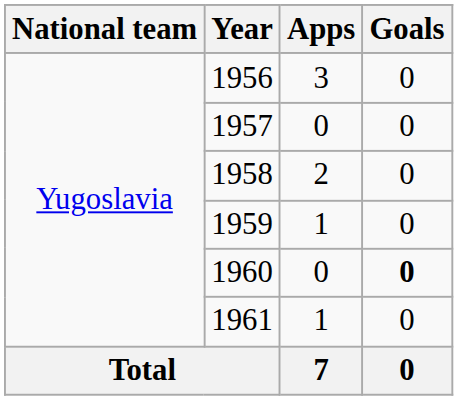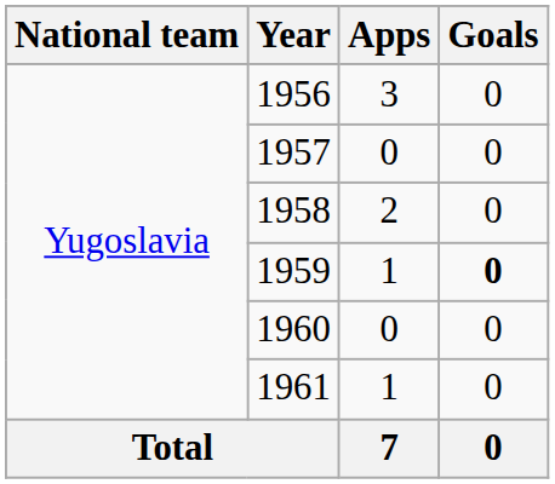1959 | Goals: normal -> bold
1960 | Goals: bold -> normal
